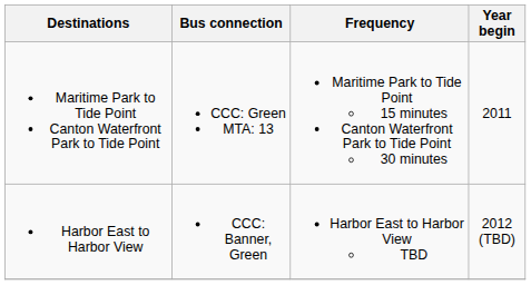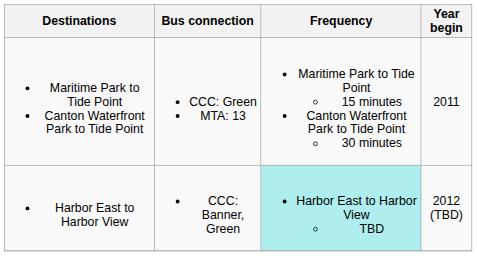Harbor East to Harbor View | Frequency: no background -> paleturquoise background
